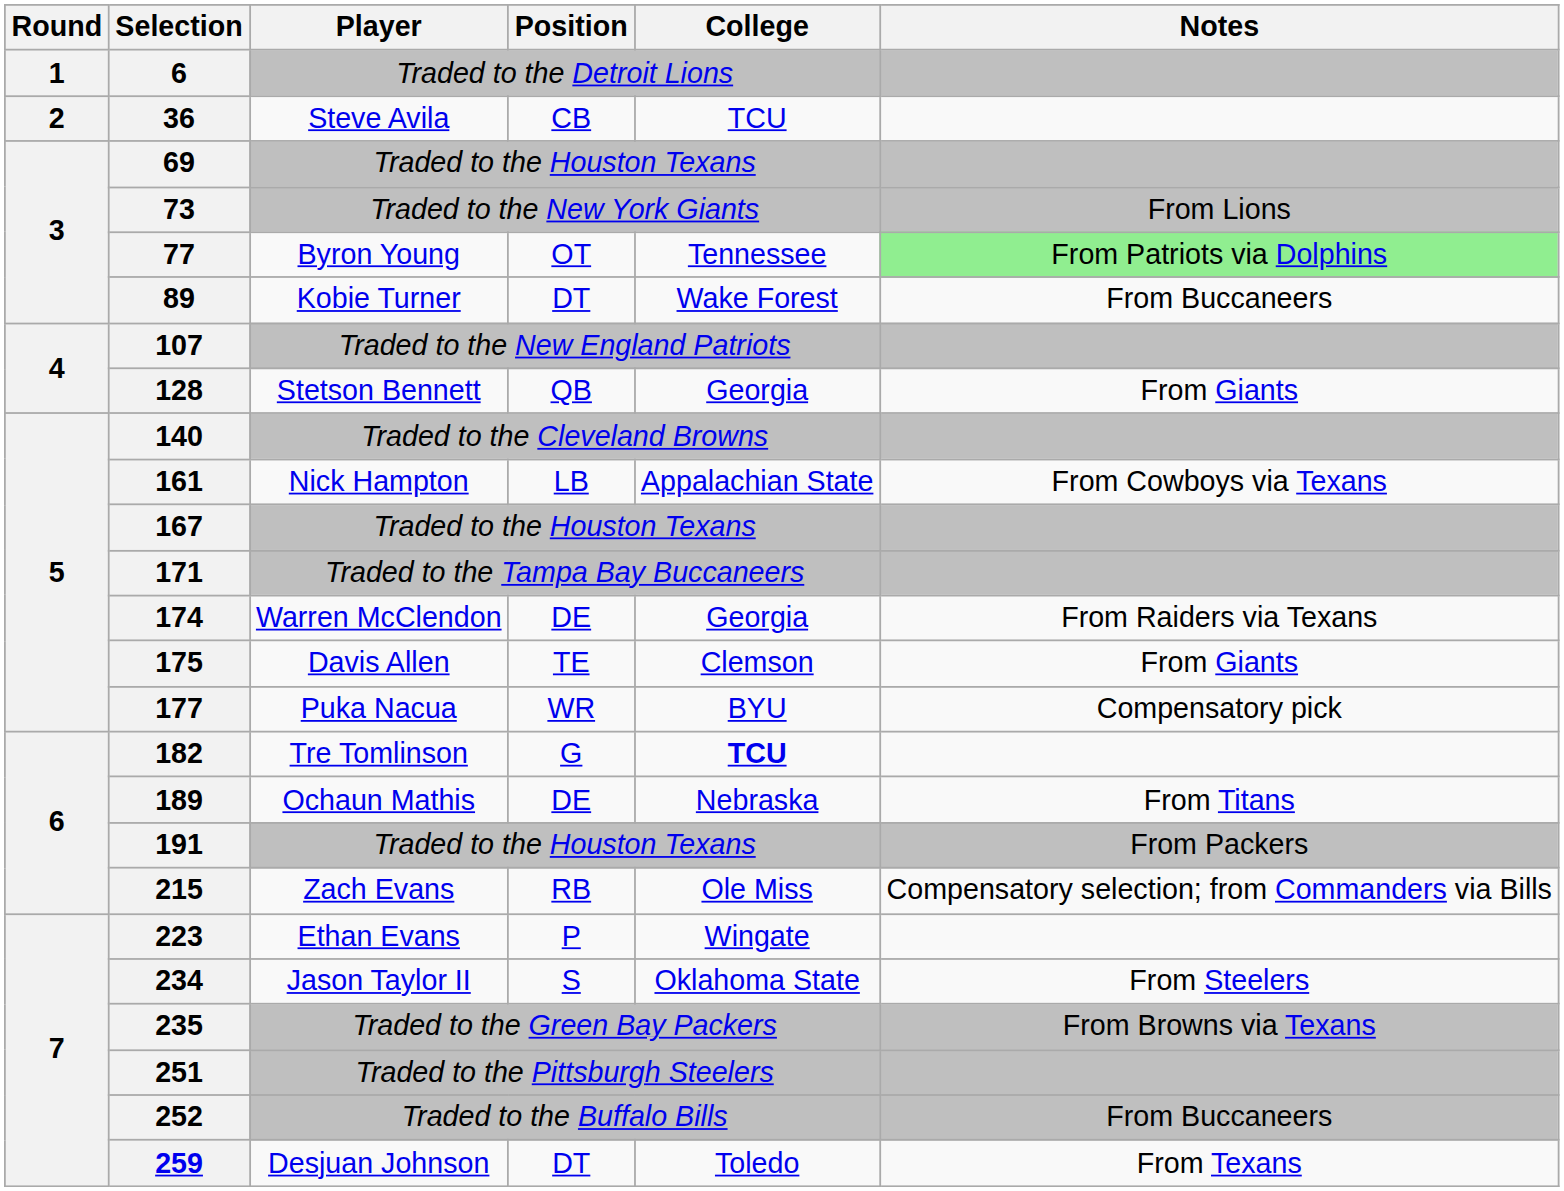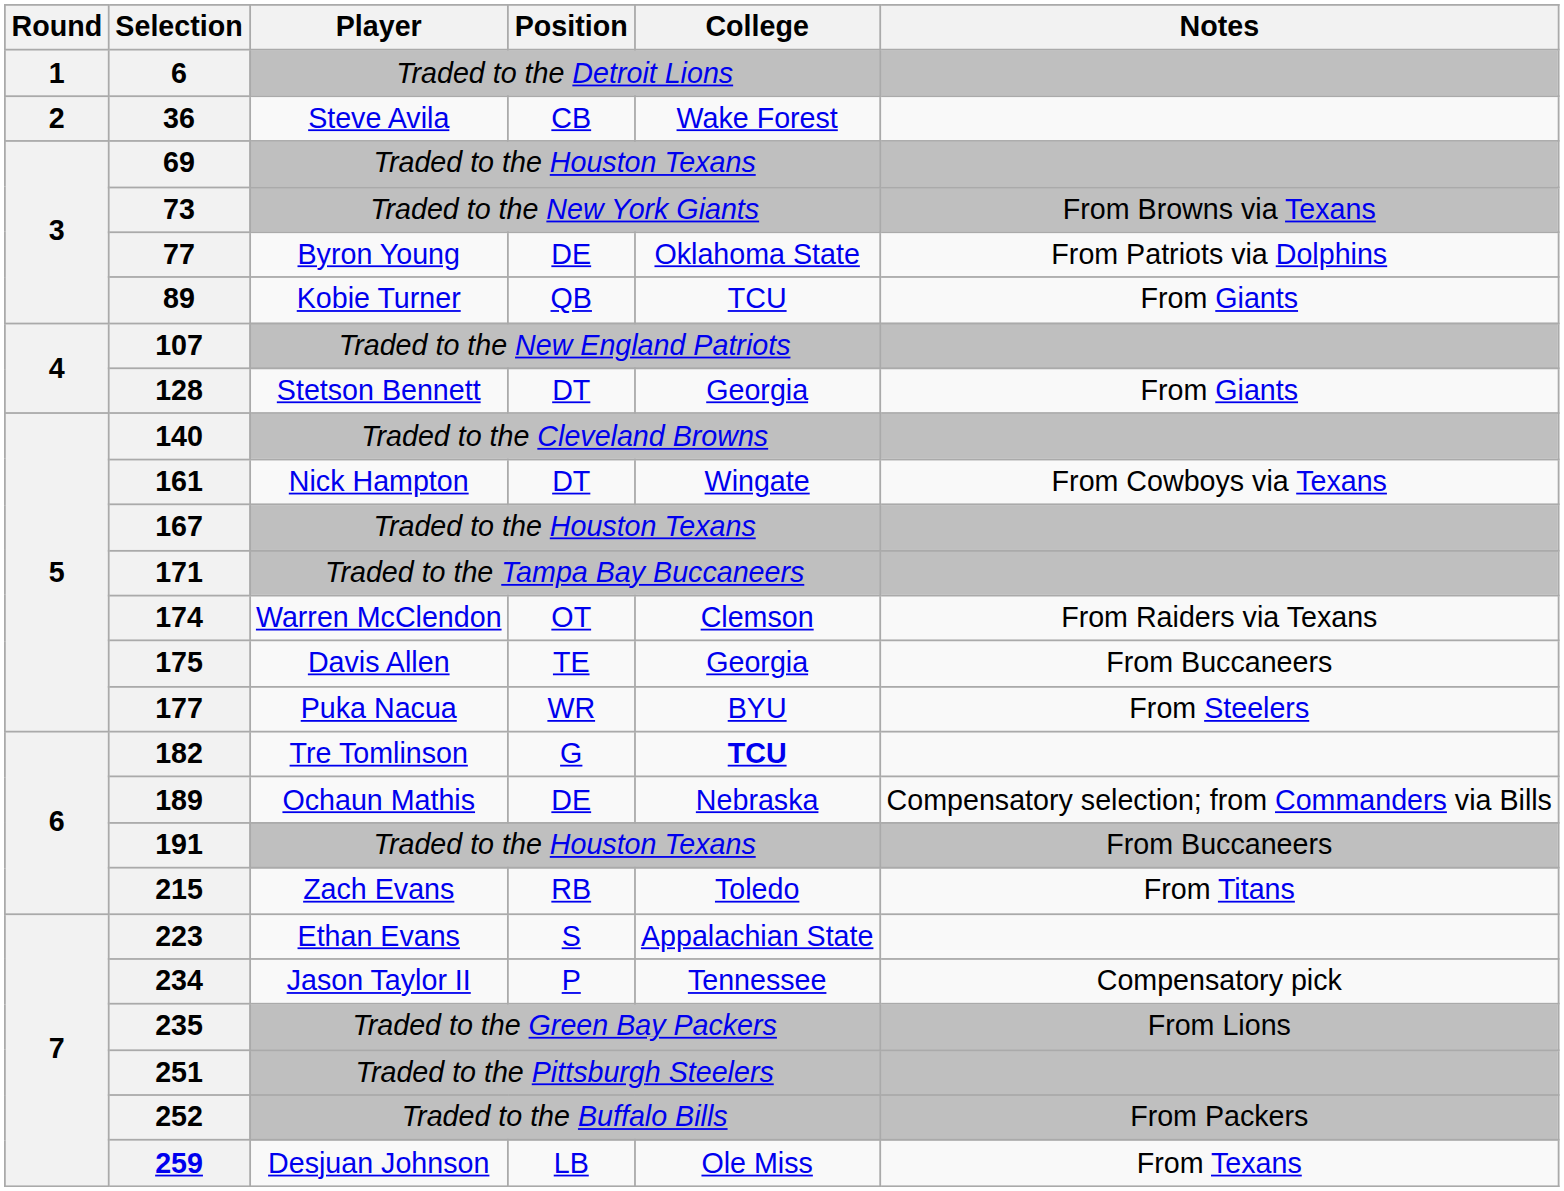Steve Avila | College: TCU -> Wake Forest
Traded to the New York Giants | Notes: From Lions -> From Browns via Texans
Byron Young | Position: OT -> DE
Byron Young | College: Tennessee -> Oklahoma State
Byron Young | Notes: lightgreen background -> no background
Kobie Turner | Position: DT -> QB
Kobie Turner | College: Wake Forest -> TCU
Kobie Turner | Notes: From Buccaneers -> From Giants
Stetson Bennett | Position: QB -> DT
Nick Hampton | Position: LB -> DT
Nick Hampton | College: Appalachian State -> Wingate
Warren McClendon | Position: DE -> OT
Warren McClendon | College: Georgia -> Clemson
Davis Allen | College: Clemson -> Georgia
Davis Allen | Notes: From Giants -> From Buccaneers
Puka Nacua | Notes: Compensatory pick -> From Steelers
Ochaun Mathis | Notes: From Titans -> Compensatory selection; from Commanders via Bills
191 / Traded to the Houston Texans | Notes: From Packers -> From Buccaneers
Zach Evans | College: Ole Miss -> Toledo
Zach Evans | Notes: Compensatory selection; from Commanders via Bills -> From Titans
Ethan Evans | Position: P -> S
Ethan Evans | College: Wingate -> Appalachian State
Jason Taylor II | Position: S -> P
Jason Taylor II | College: Oklahoma State -> Tennessee
Jason Taylor II | Notes: From Steelers -> Compensatory pick
Traded to the Green Bay Packers | Notes: From Browns via Texans -> From Lions
Traded to the Buffalo Bills | Notes: From Buccaneers -> From Packers
Desjuan Johnson | Position: DT -> LB
Desjuan Johnson | College: Toledo -> Ole Miss
